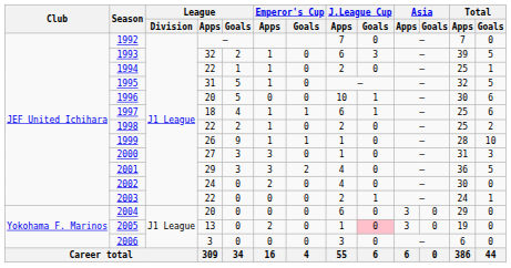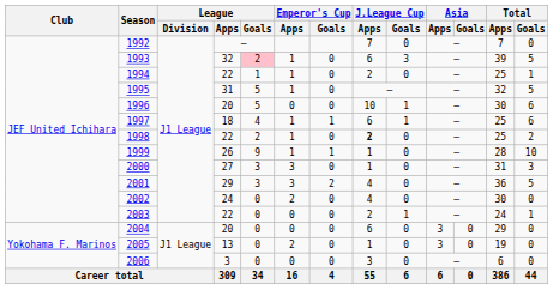1993 | League / Goals: no background -> pink background
1998 | J.League Cup / Apps: normal -> bold
2005 | J.League Cup / Goals: pink background -> no background
